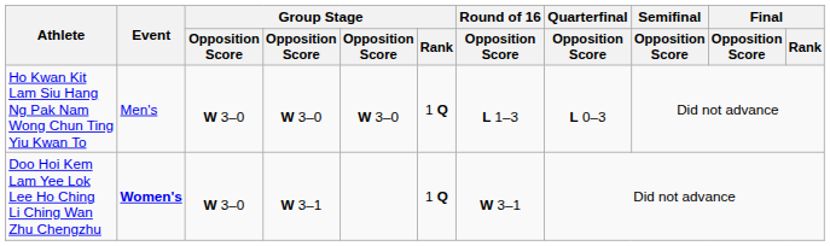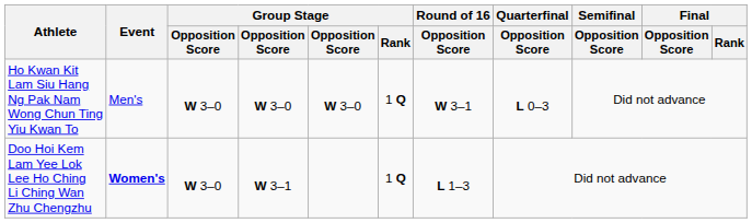row 3 | Round of 16 / Opposition Score: L 1–3 -> W 3–1
row 4 | Round of 16 / Opposition Score: W 3–1 -> L 1–3
